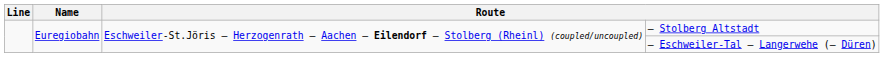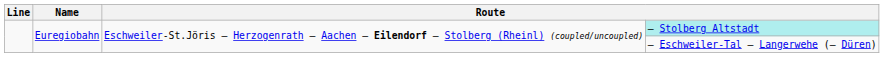– Stolberg Altstadt | column 4: no background -> paleturquoise background
